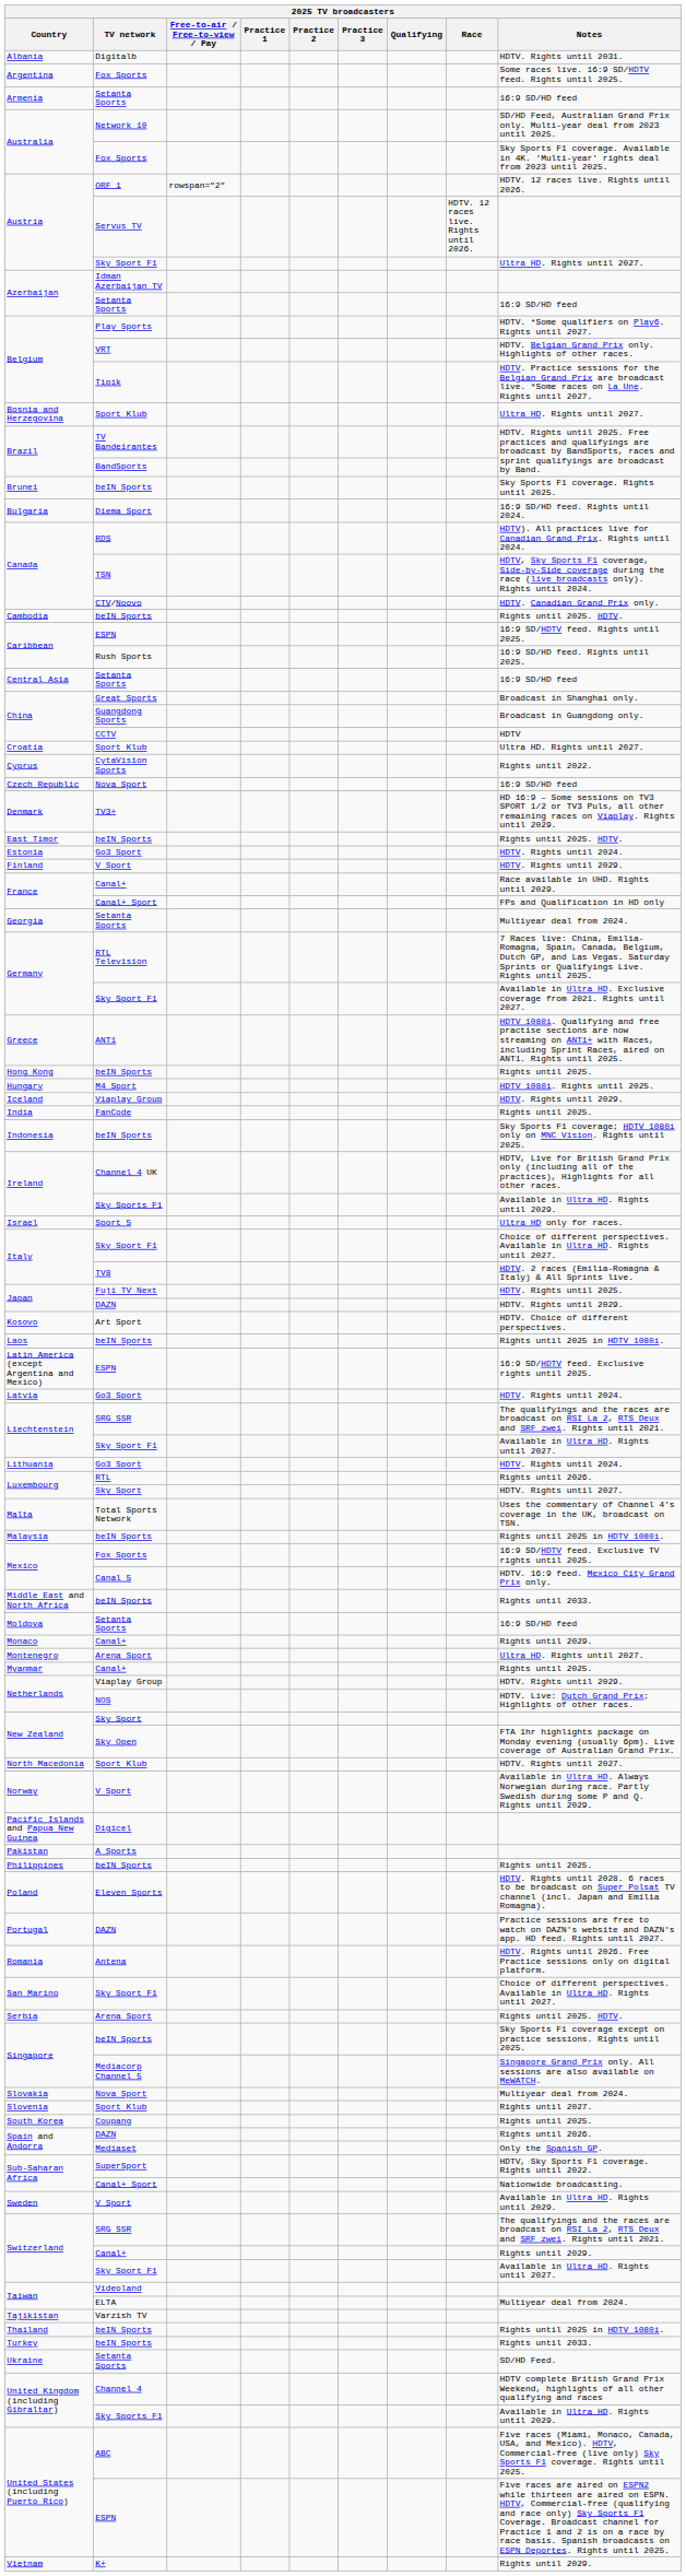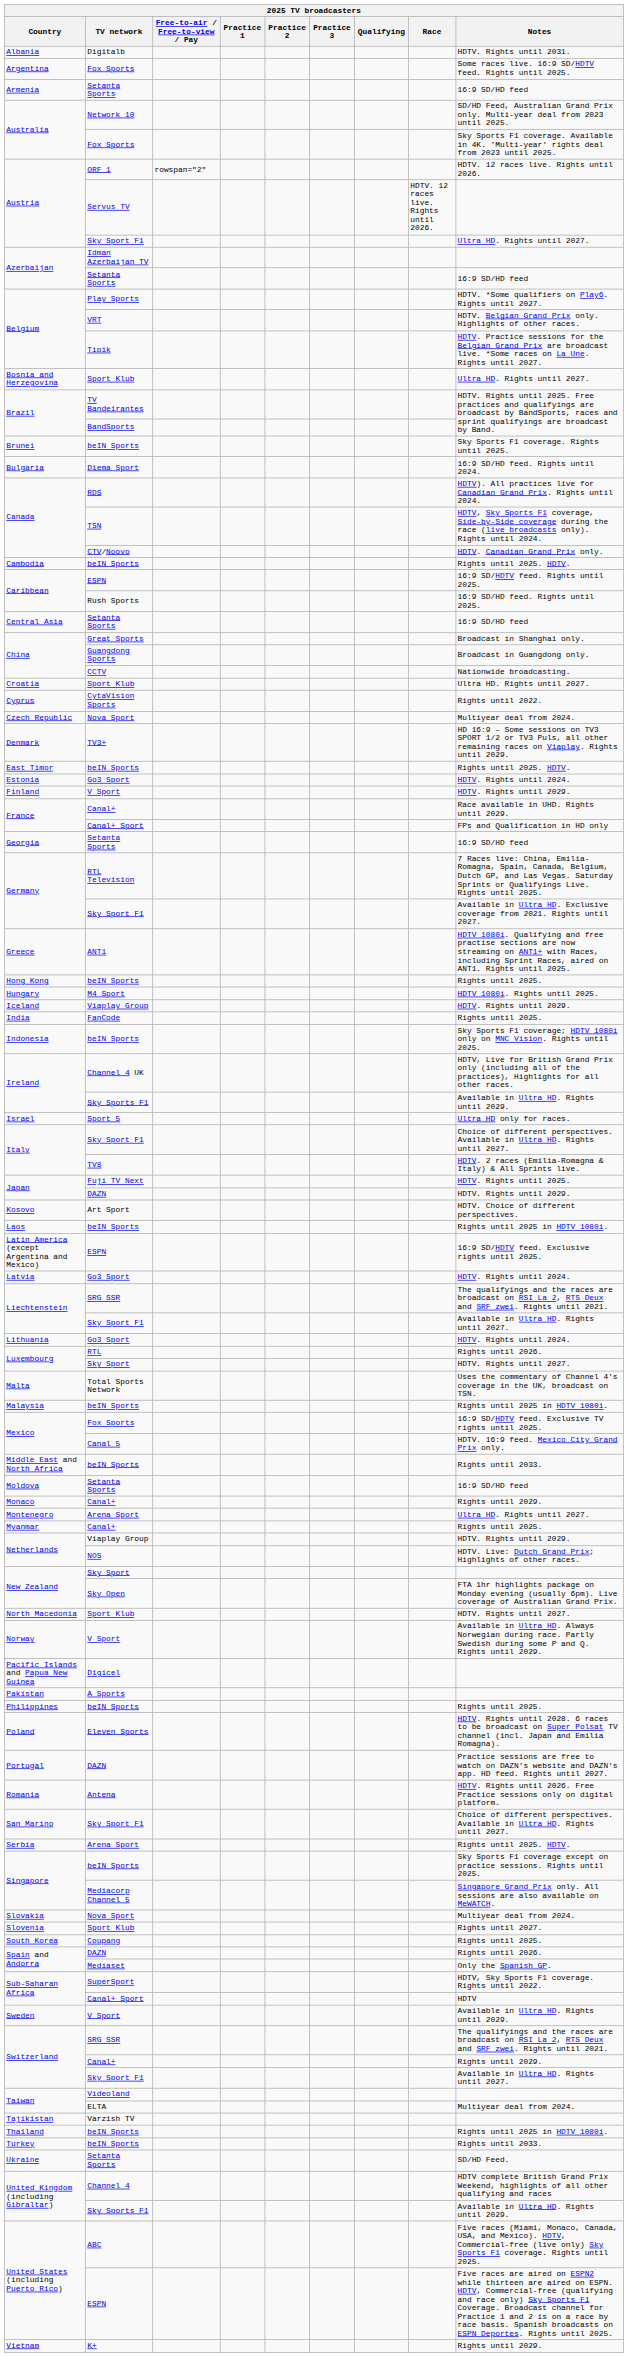China / CCTV | Notes: HDTV -> Nationwide broadcasting.
Czech Republic | Notes: 16:9 SD/HD feed -> Multiyear deal from 2024.
Georgia | Notes: Multiyear deal from 2024. -> 16:9 SD/HD feed
Sub-Saharan Africa / Canal+ Sport | Notes: Nationwide broadcasting. -> HDTV
